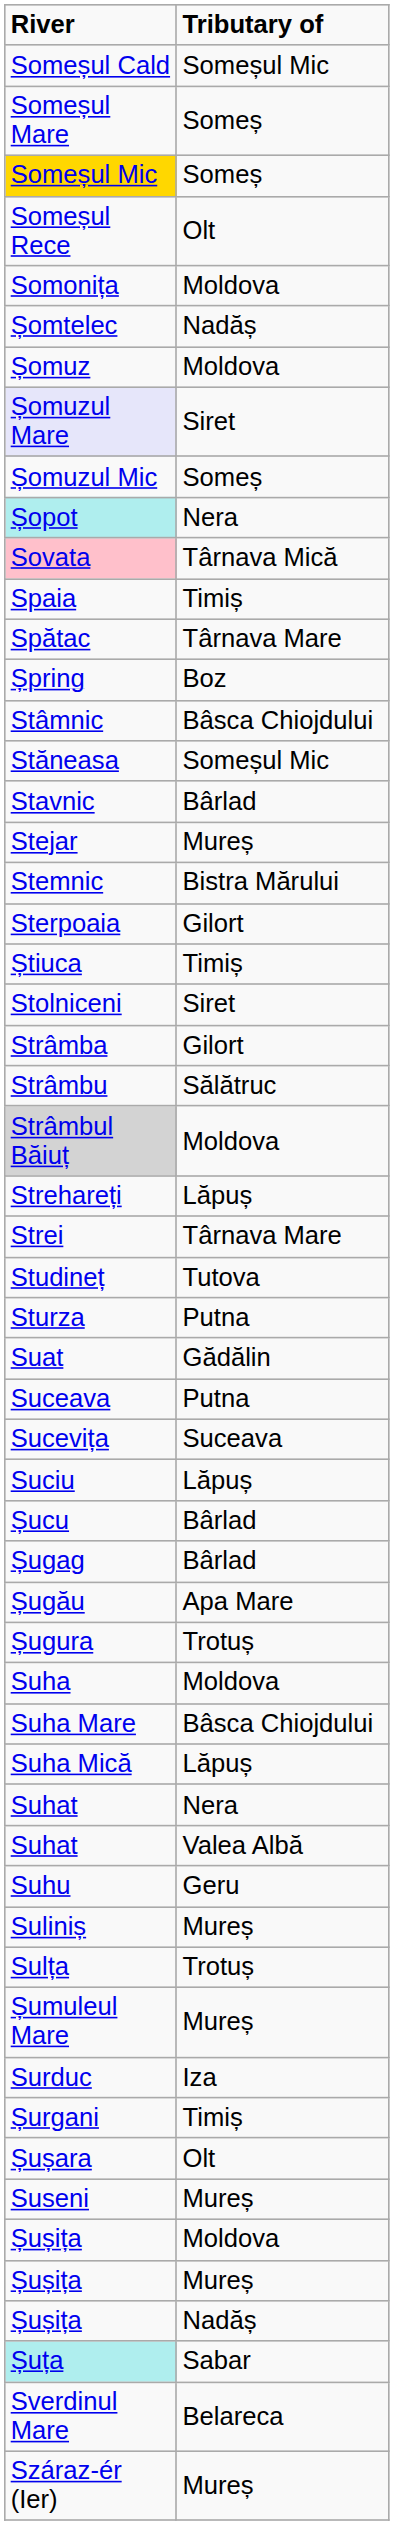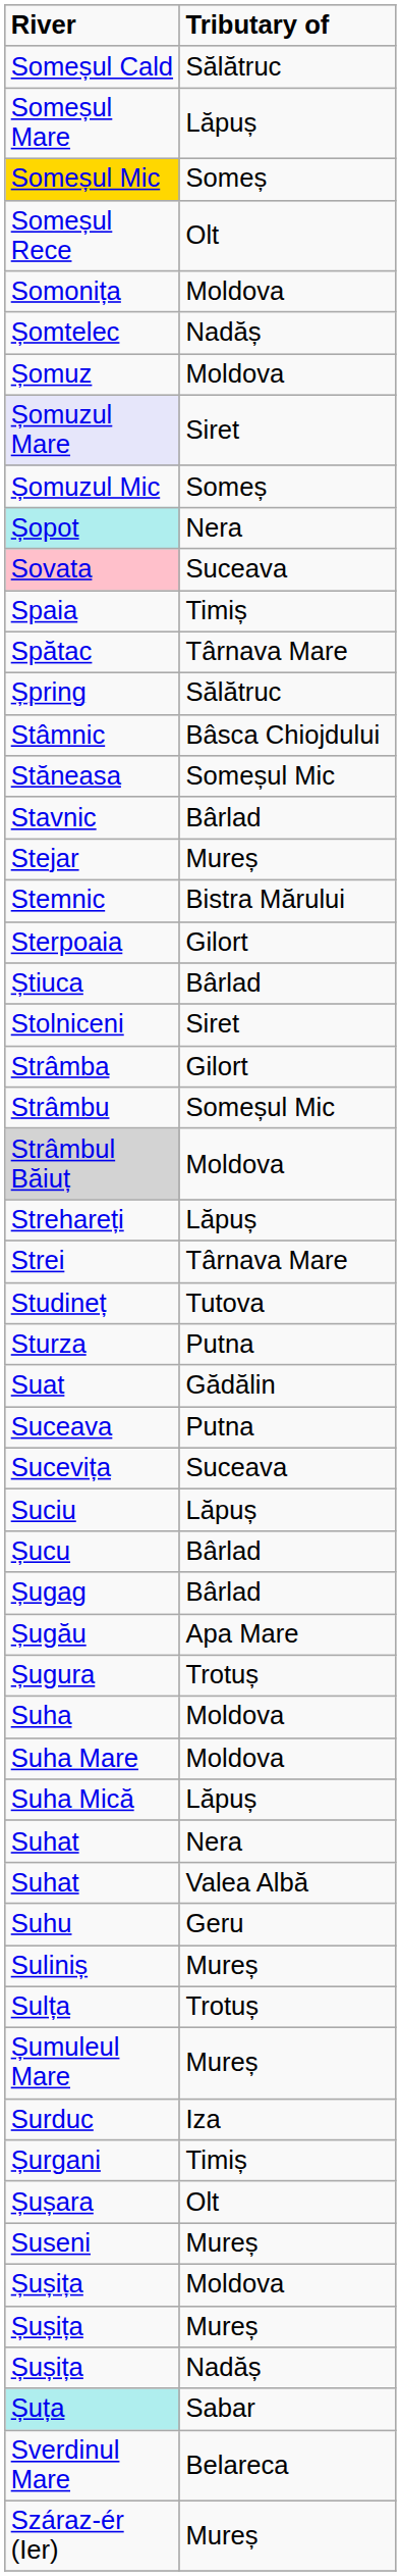row 2 | Tributary of: Someșul Mic -> Sălătruc
row 3 | Tributary of: Someș -> Lăpuș
row 12 | Tributary of: Târnava Mică -> Suceava
row 15 | Tributary of: Boz -> Sălătruc
row 22 | Tributary of: Timiș -> Bârlad
row 25 | Tributary of: Sălătruc -> Someșul Mic
row 40 | Tributary of: Bâsca Chiojdului -> Moldova
